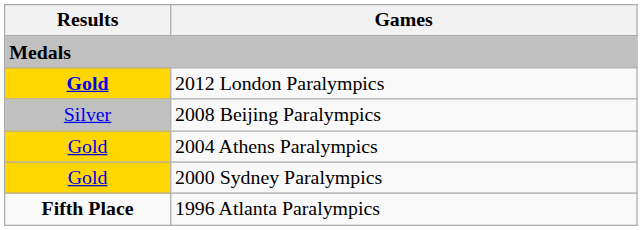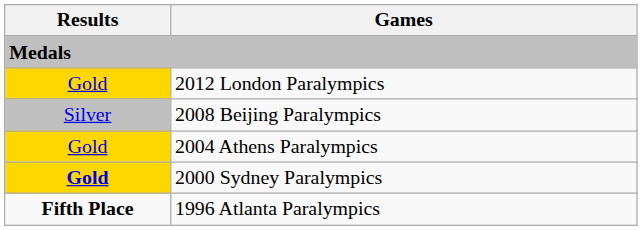2012 London Paralympics | Results: bold -> normal
2000 Sydney Paralympics | Results: normal -> bold
